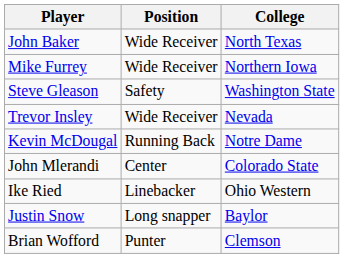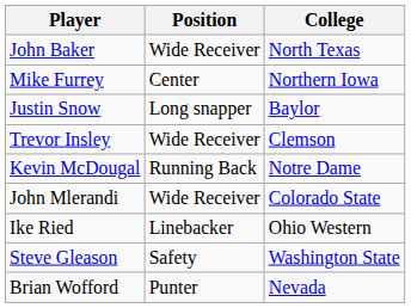Mike Furrey | Position: Wide Receiver -> Center
rows swapped: Steve Gleason <-> Justin Snow
Trevor Insley | College: Nevada -> Clemson
John Mlerandi | Position: Center -> Wide Receiver
Brian Wofford | College: Clemson -> Nevada
